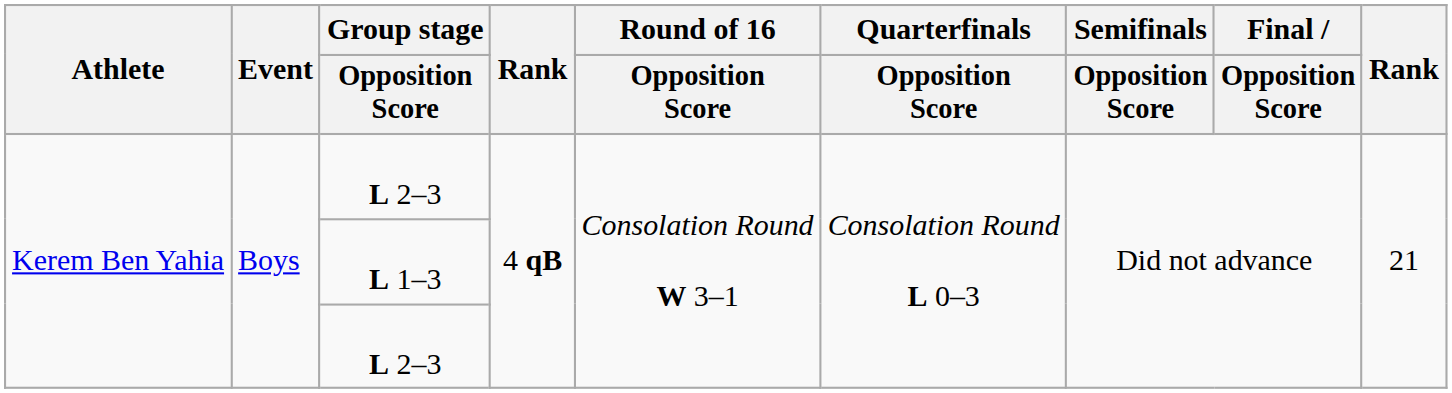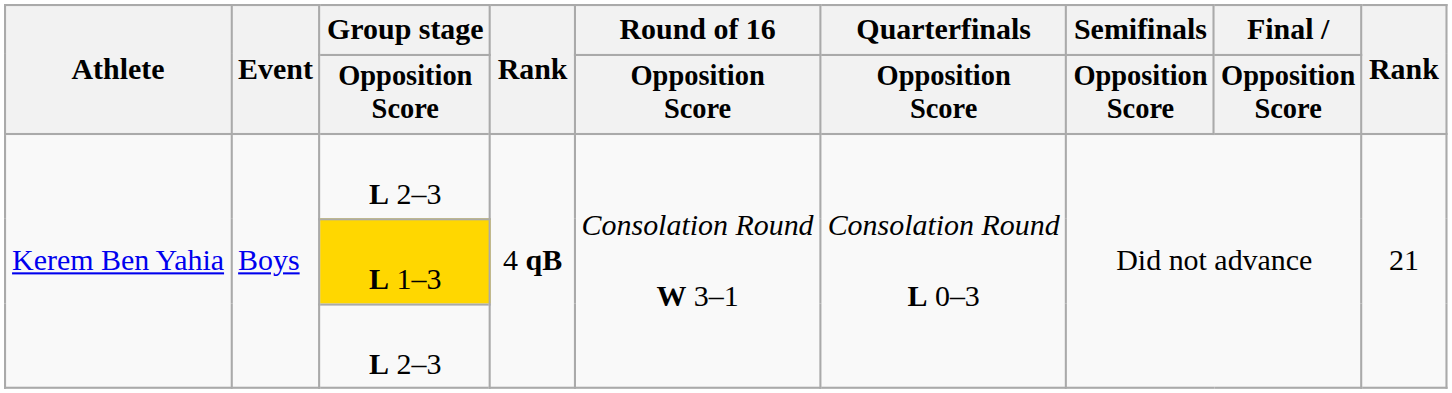L 1–3 | Group stage / Opposition Score: no background -> gold background
